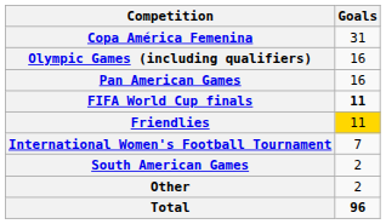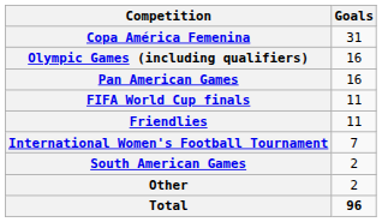FIFA World Cup finals | Goals: bold -> normal
Friendlies | Goals: gold background -> no background
